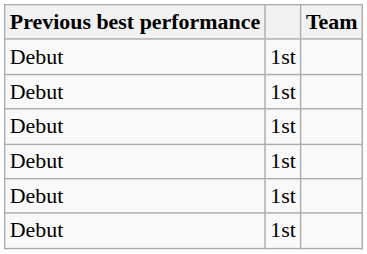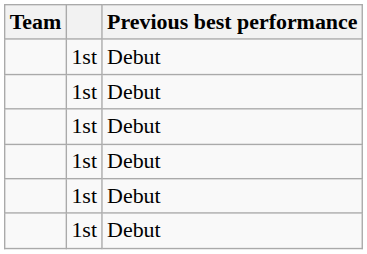columns swapped: Team <-> Previous best performance
